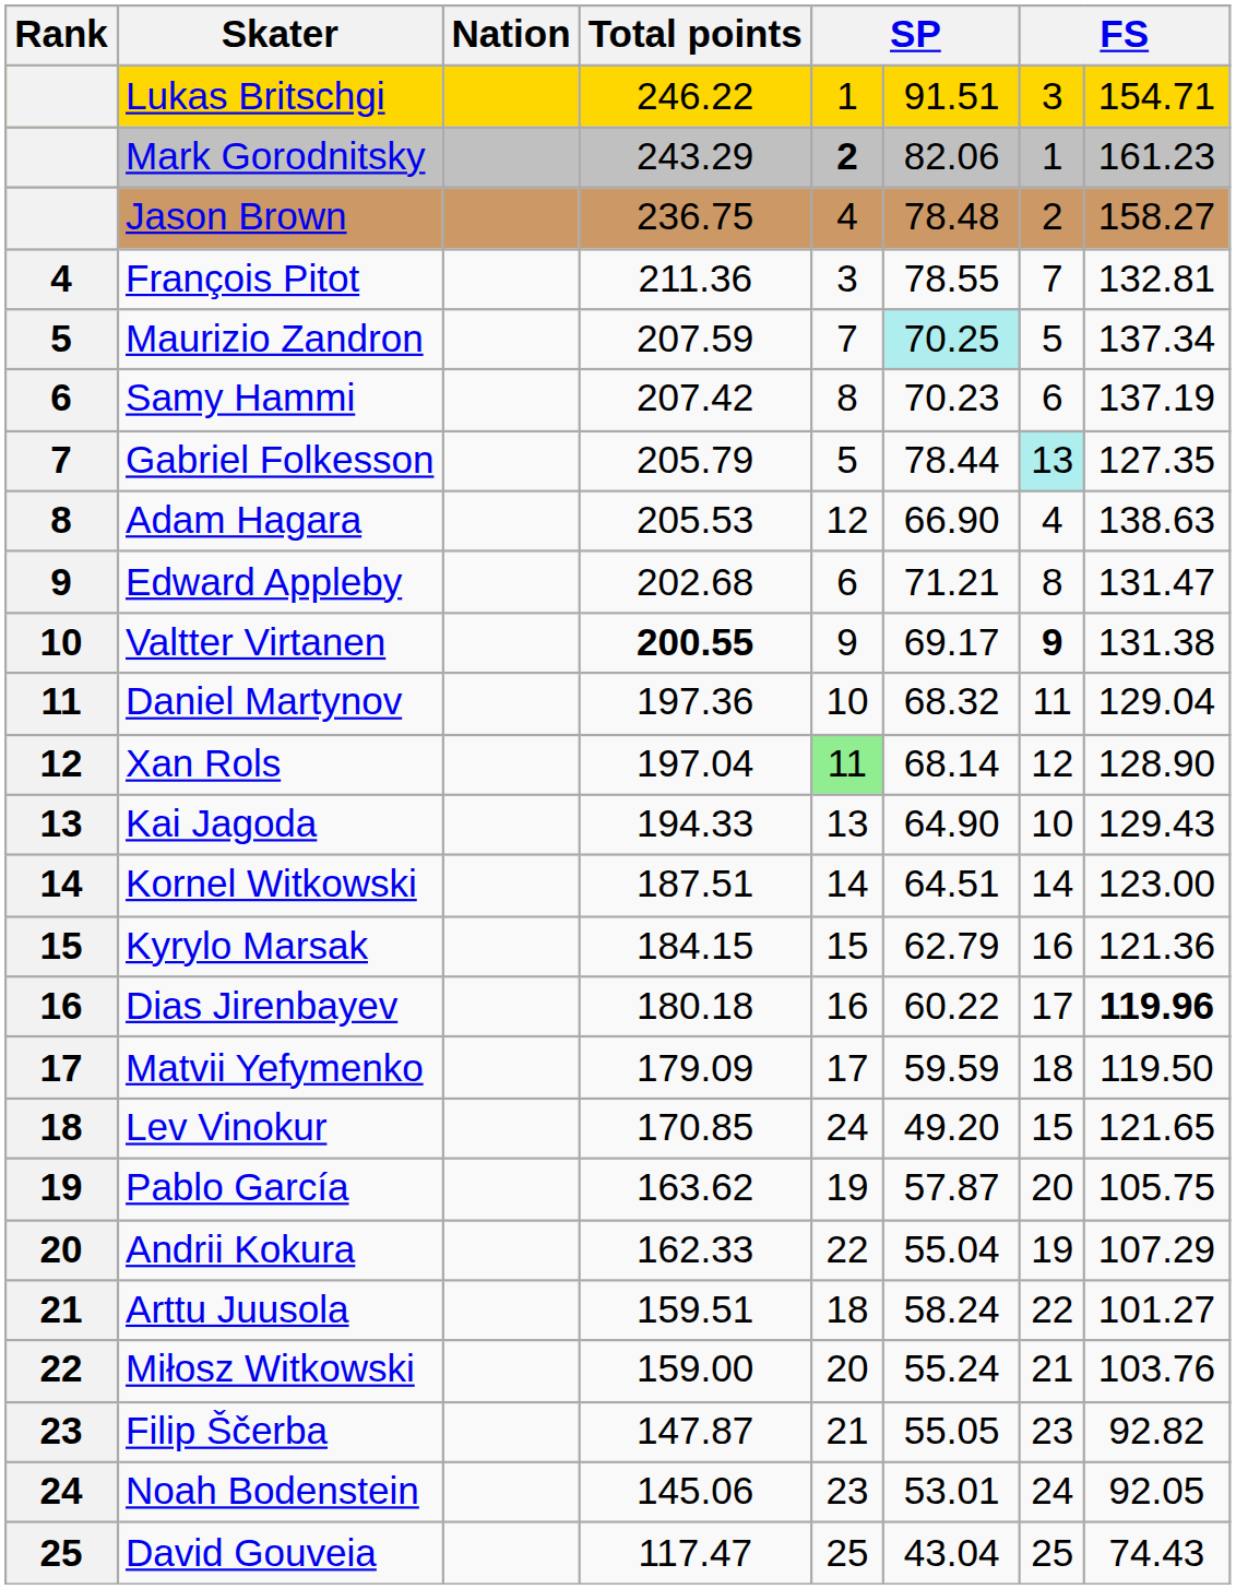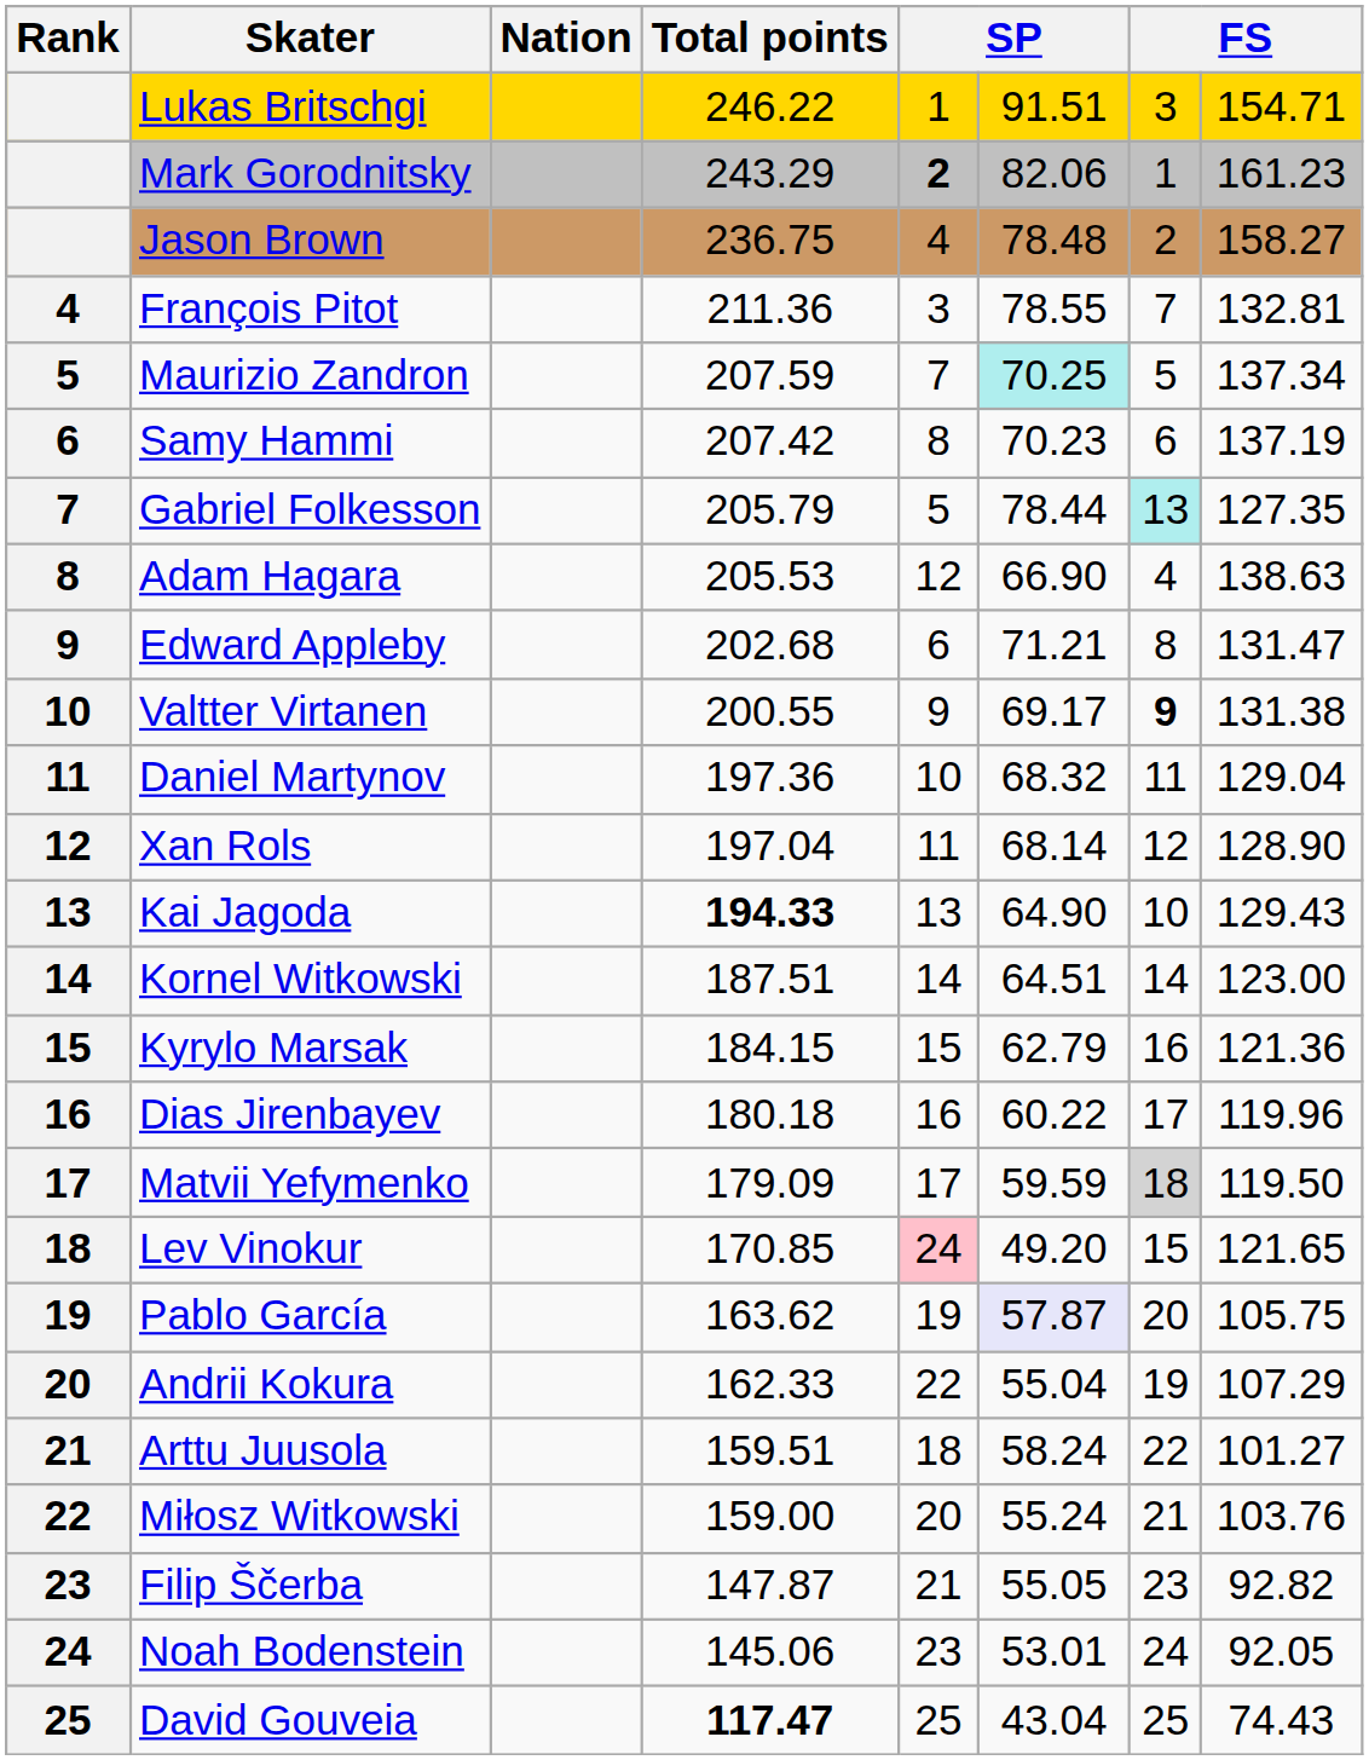Valtter Virtanen | Total points: bold -> normal
Xan Rols | column 5: lightgreen background -> no background
Kai Jagoda | Total points: normal -> bold
Dias Jirenbayev | column 8: bold -> normal
Matvii Yefymenko | column 7: no background -> lightgrey background
Lev Vinokur | column 5: no background -> pink background
Pablo García | column 6: no background -> lavender background
David Gouveia | Total points: normal -> bold
